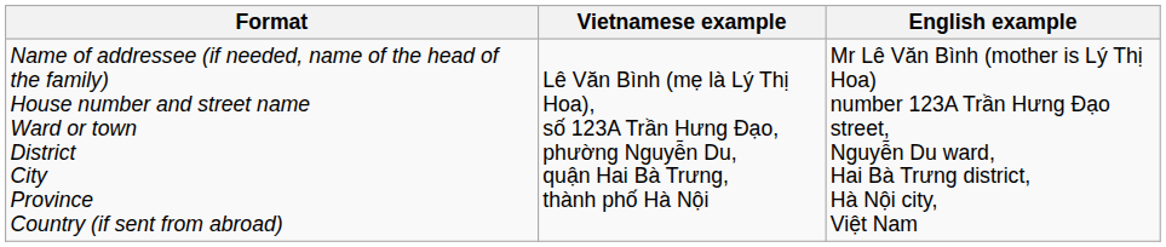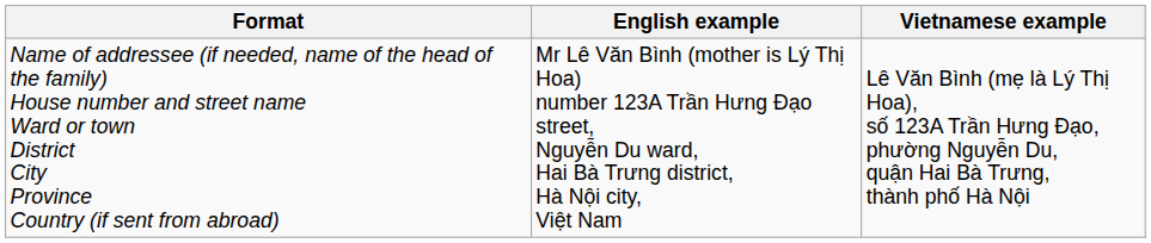columns swapped: Vietnamese example <-> English example
